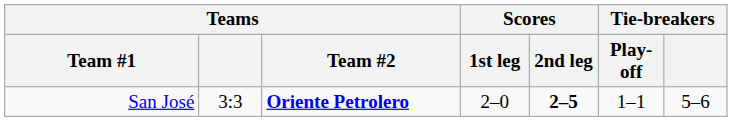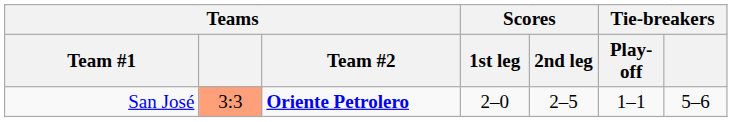San José | Teams: no background -> lightsalmon background
San José | Scores / 2nd leg: bold -> normal
